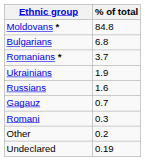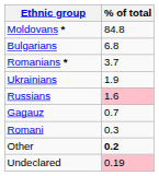Russians | % of total: no background -> pink background
Other | % of total: normal -> bold
Undeclared | % of total: no background -> pink background
